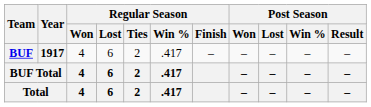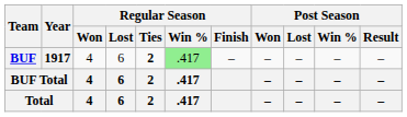BUF | Regular Season / Ties: normal -> bold
BUF | Regular Season / Win %: no background -> lightgreen background
